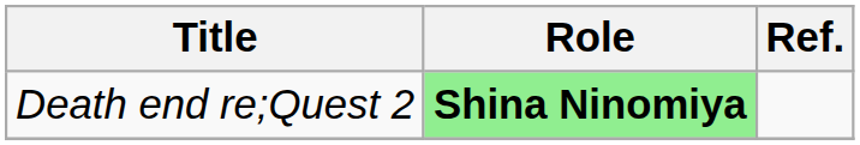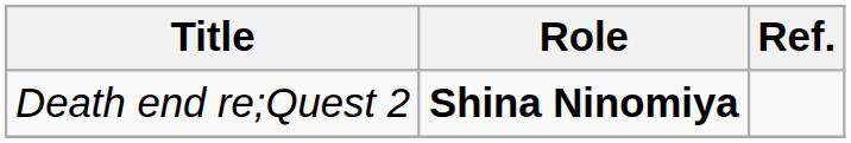Death end re;Quest 2 | Role: lightgreen background -> no background
